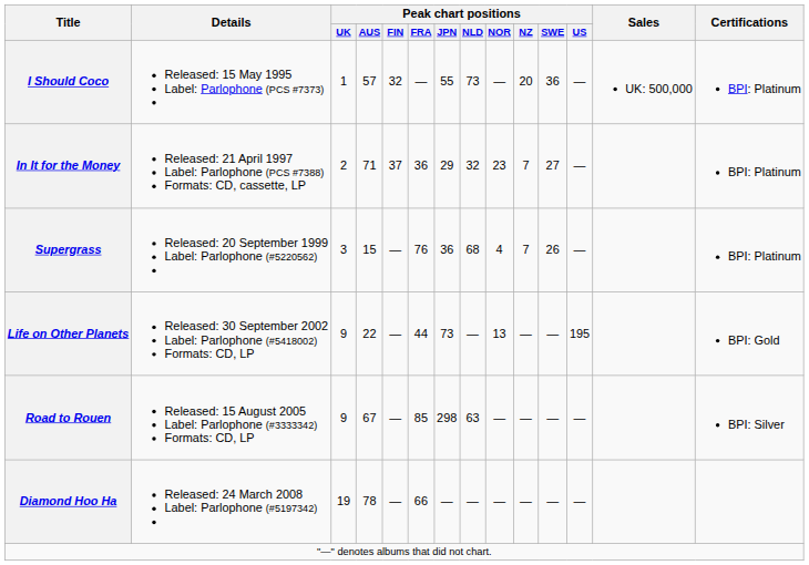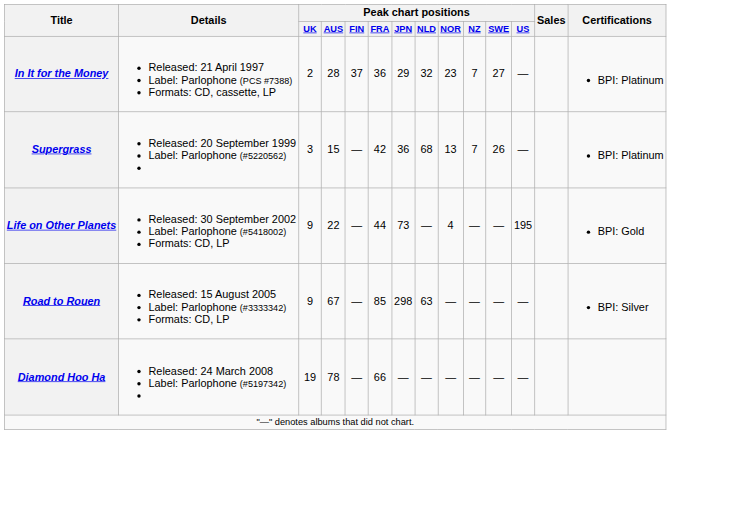- row: I Should Coco | Released: 15 May 1995 Label: Parlophone (PCS #7373) | 1 | 57 | 32 | — | 55 | 73 | — | 20 | 36 | — | UK: 500,000 | BPI: Platinum
In It for the Money | Peak chart positions / AUS: 71 -> 28
Supergrass | Peak chart positions / FRA: 76 -> 42
Supergrass | Peak chart positions / NOR: 4 -> 13
Life on Other Planets | Peak chart positions / NOR: 13 -> 4
